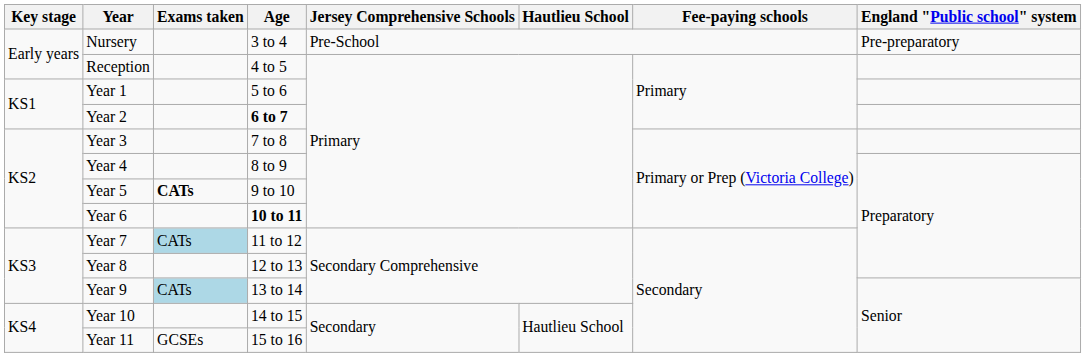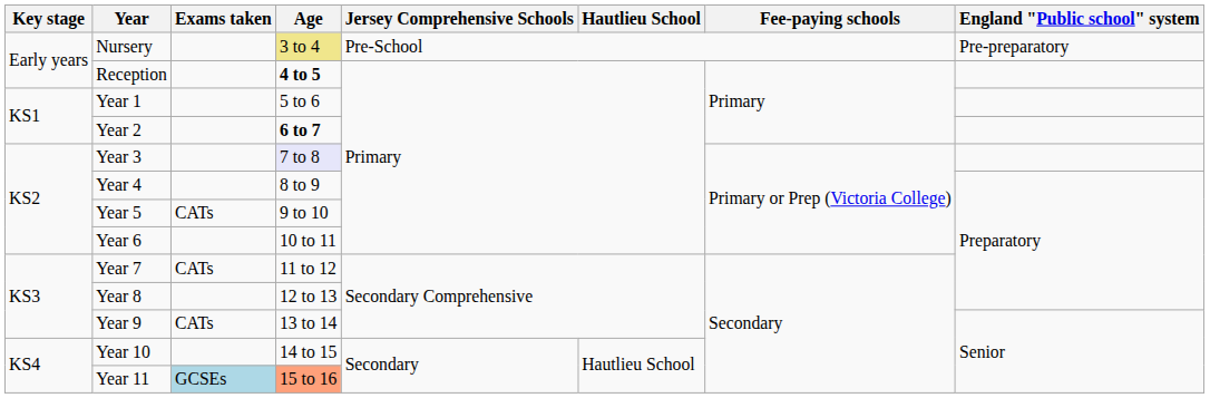Nursery | Age: no background -> khaki background
Reception | Age: normal -> bold
Year 3 | Age: no background -> lavender background
Year 5 | Exams taken: bold -> normal
Year 6 | Age: bold -> normal
Year 7 | Exams taken: lightblue background -> no background
Year 9 | Exams taken: lightblue background -> no background
Year 11 | Exams taken: no background -> lightblue background
Year 11 | Age: no background -> lightsalmon background
